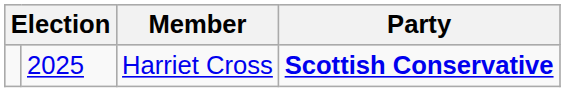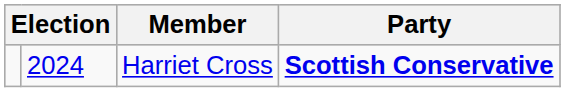Harriet Cross | column 2: 2025 -> 2024
